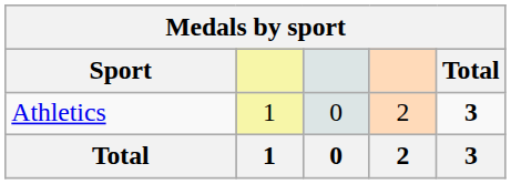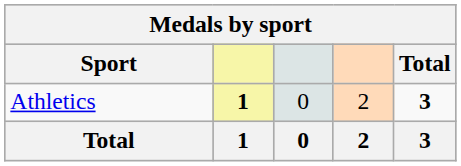Athletics | column 2: normal -> bold
